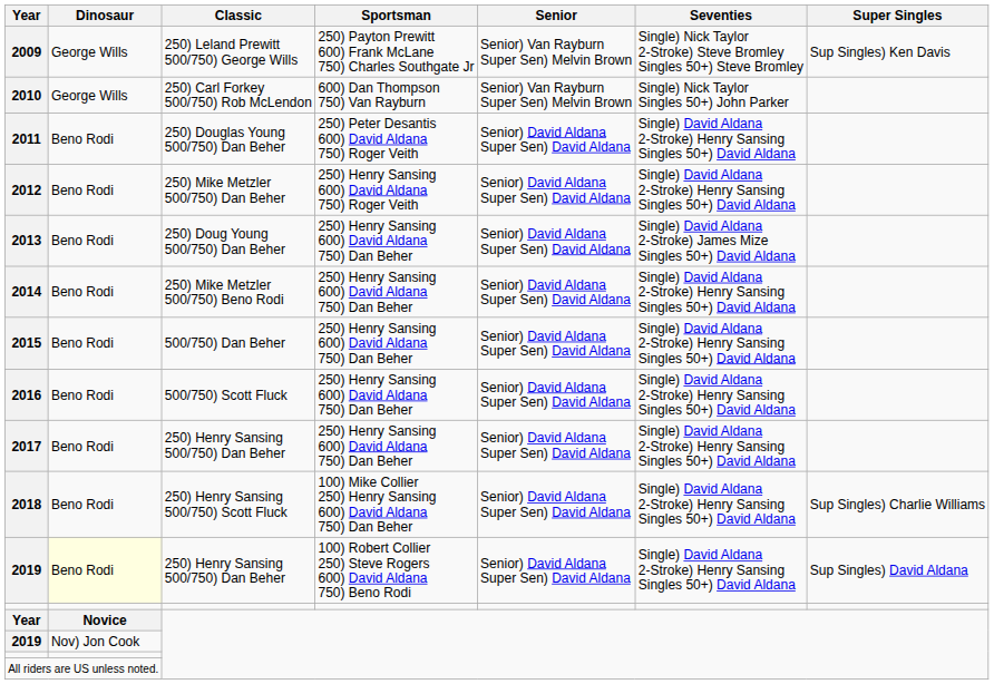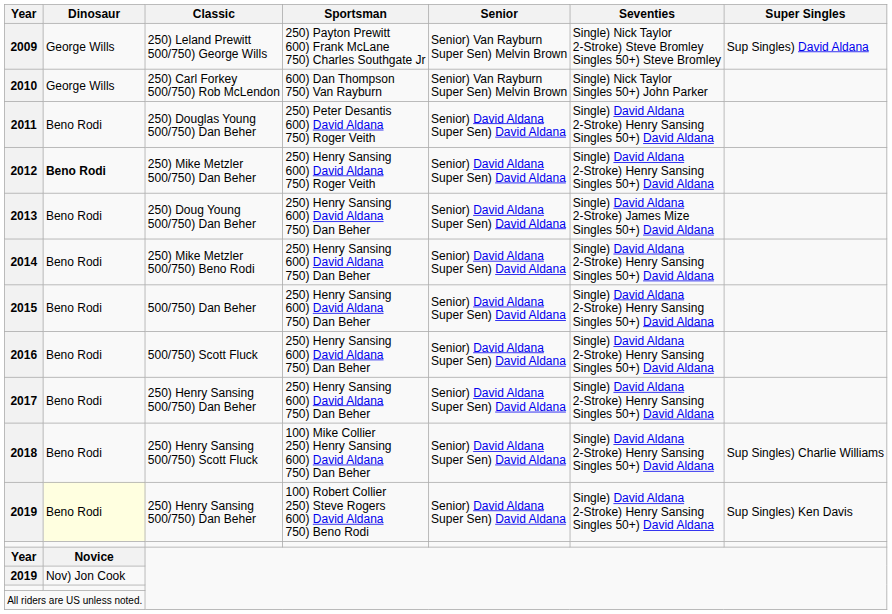2009 | Super Singles: Sup Singles) Ken Davis -> Sup Singles) David Aldana
2012 | Dinosaur: normal -> bold
2019 / 250) Henry Sansing 500/750) Dan Beher | Super Singles: Sup Singles) David Aldana -> Sup Singles) Ken Davis
